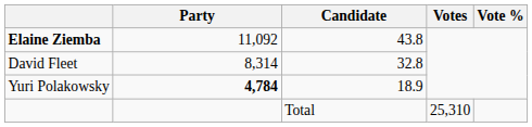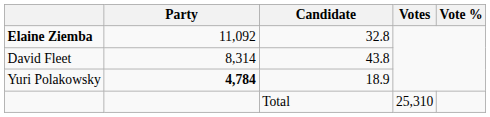Elaine Ziemba | Candidate: 43.8 -> 32.8
David Fleet | Candidate: 32.8 -> 43.8
